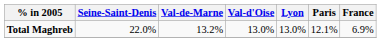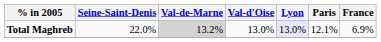row 2 | Val-de-Marne: no background -> lightgrey background
row 2 | Lyon: no background -> lavender background
